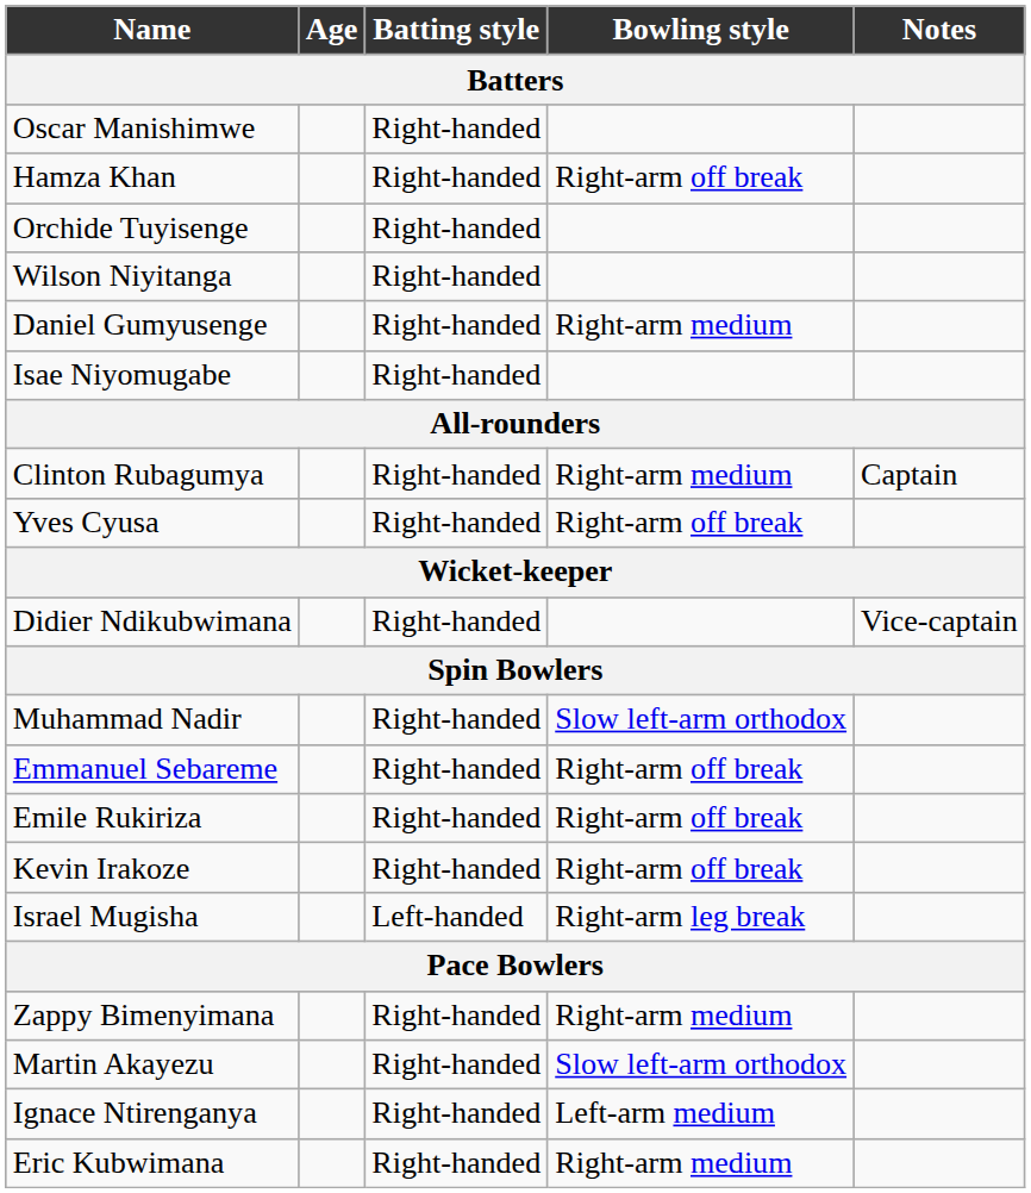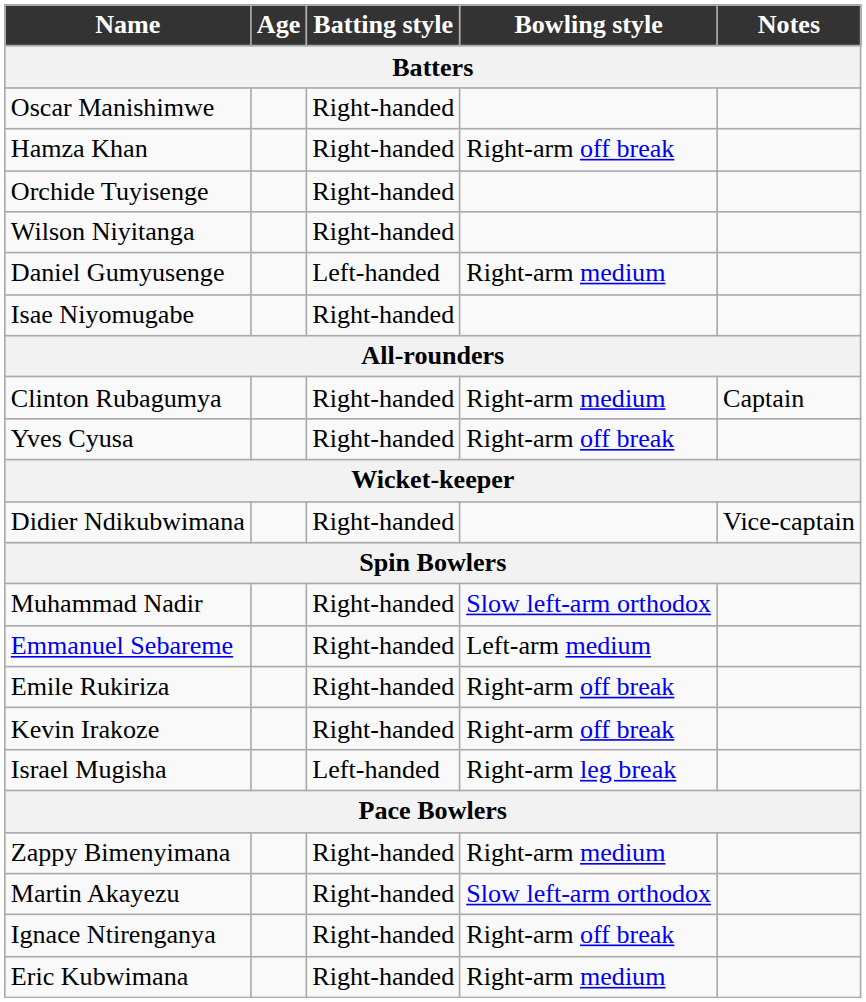Daniel Gumyusenge | Batting style: Right-handed -> Left-handed
Emmanuel Sebareme | Bowling style: Right-arm off break -> Left-arm medium
Ignace Ntirenganya | Bowling style: Left-arm medium -> Right-arm off break
